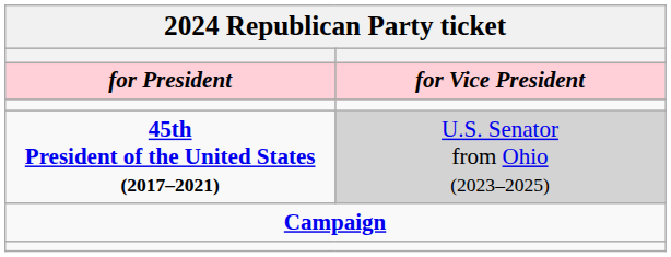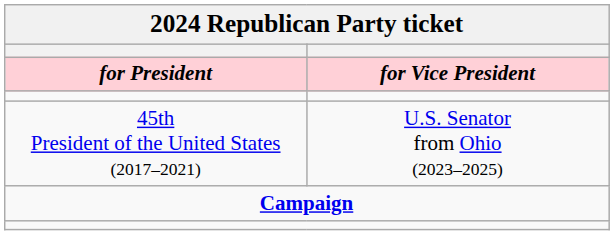45th President of the United States (2017–2021) | column 1: bold -> normal
45th President of the United States (2017–2021) | column 2: lightgrey background -> no background
